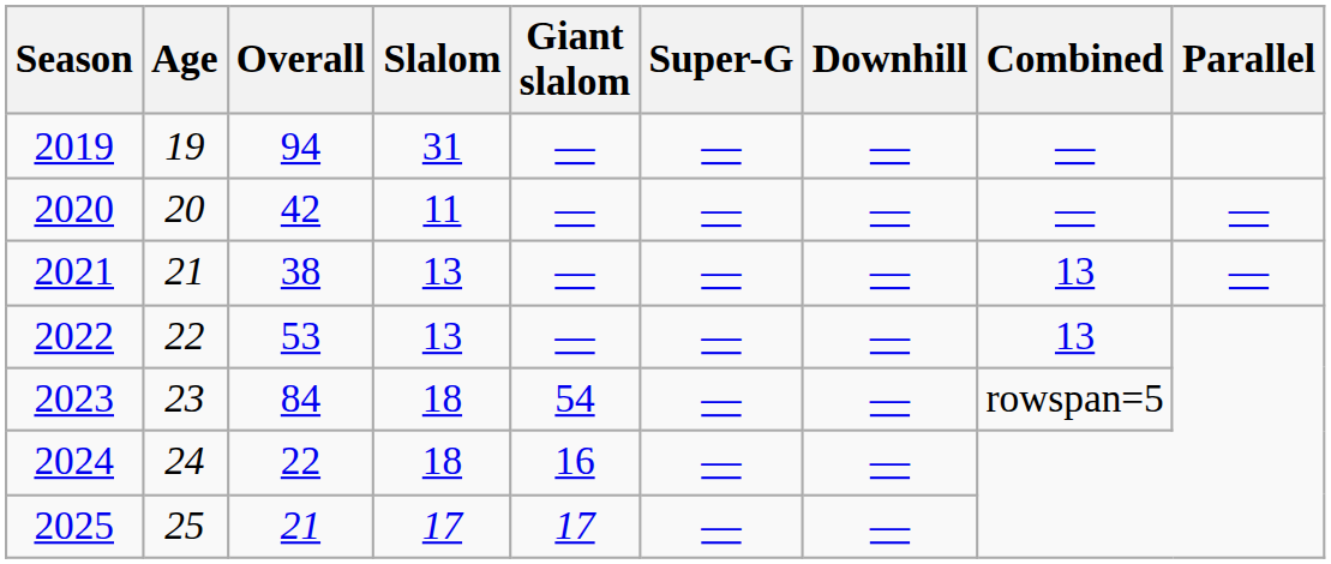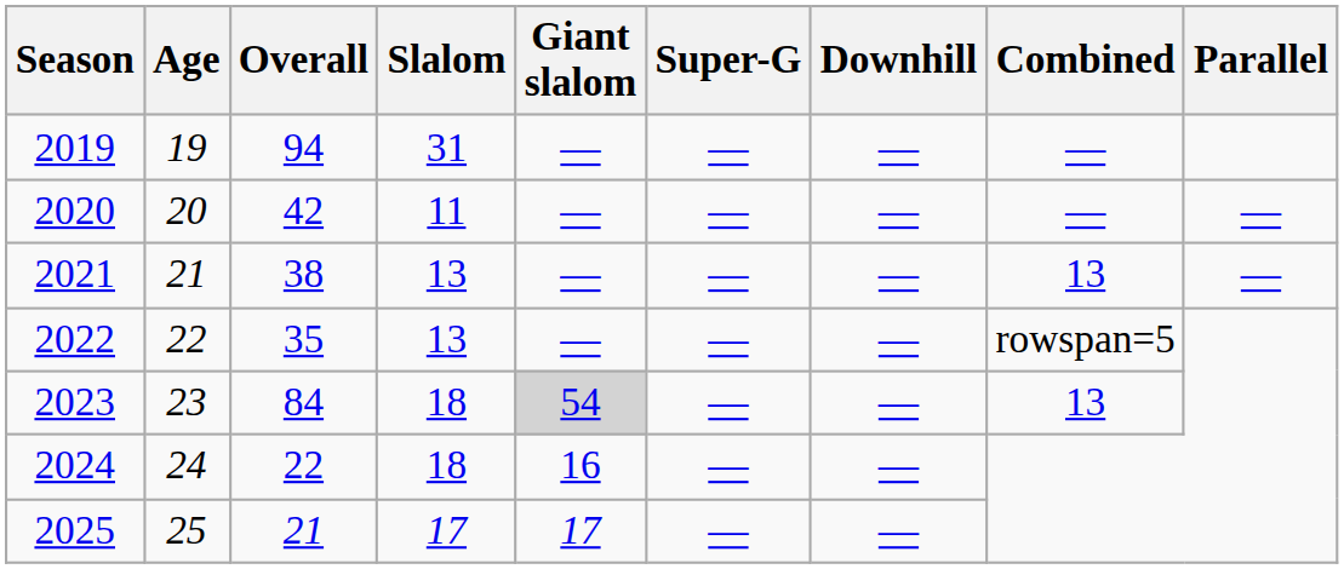2022 | Overall: 53 -> 35
2022 | Combined: 13 -> rowspan=5
2023 | Giant slalom: no background -> lightgrey background
2023 | Combined: rowspan=5 -> 13
